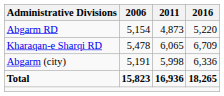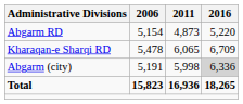Abgarm (city) | 2016: no background -> lightgrey background
